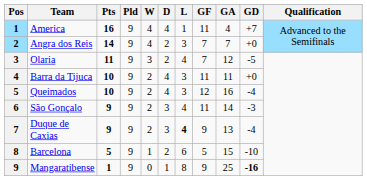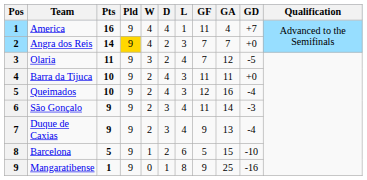Angra dos Reis | Pld: no background -> gold background
Duque de Caxias | L: bold -> normal
Mangaratibense | GD: bold -> normal
